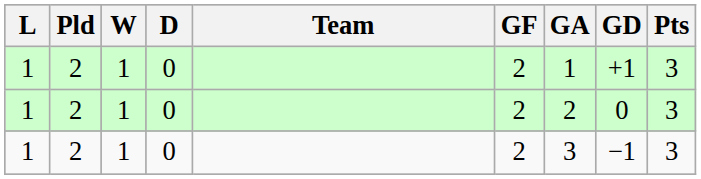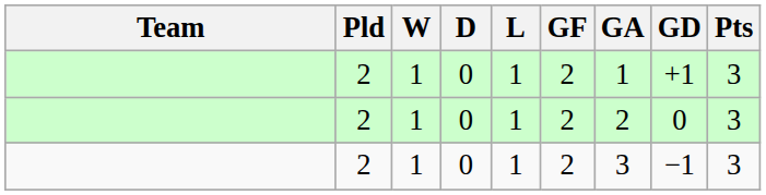columns swapped: Team <-> L
